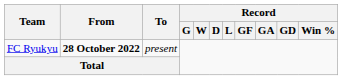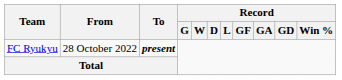FC Ryukyu | From: bold -> normal
FC Ryukyu | To: normal -> bold
